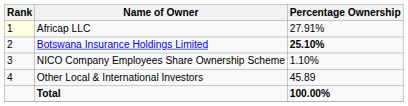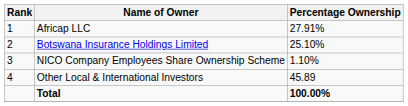Africap LLC | Rank: lightyellow background -> no background
Botswana Insurance Holdings Limited | Percentage Ownership: bold -> normal
